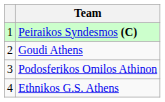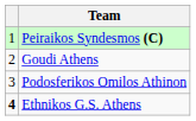Ethnikos G.S. Athens | column 1: normal -> bold
